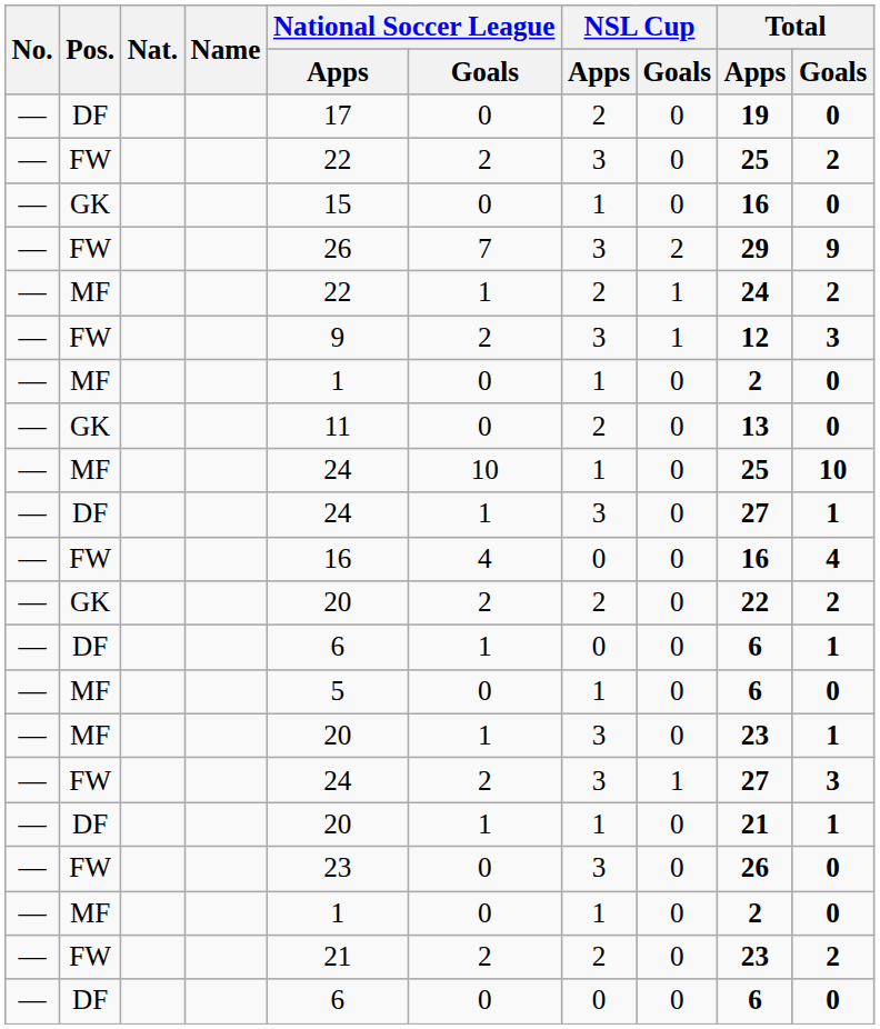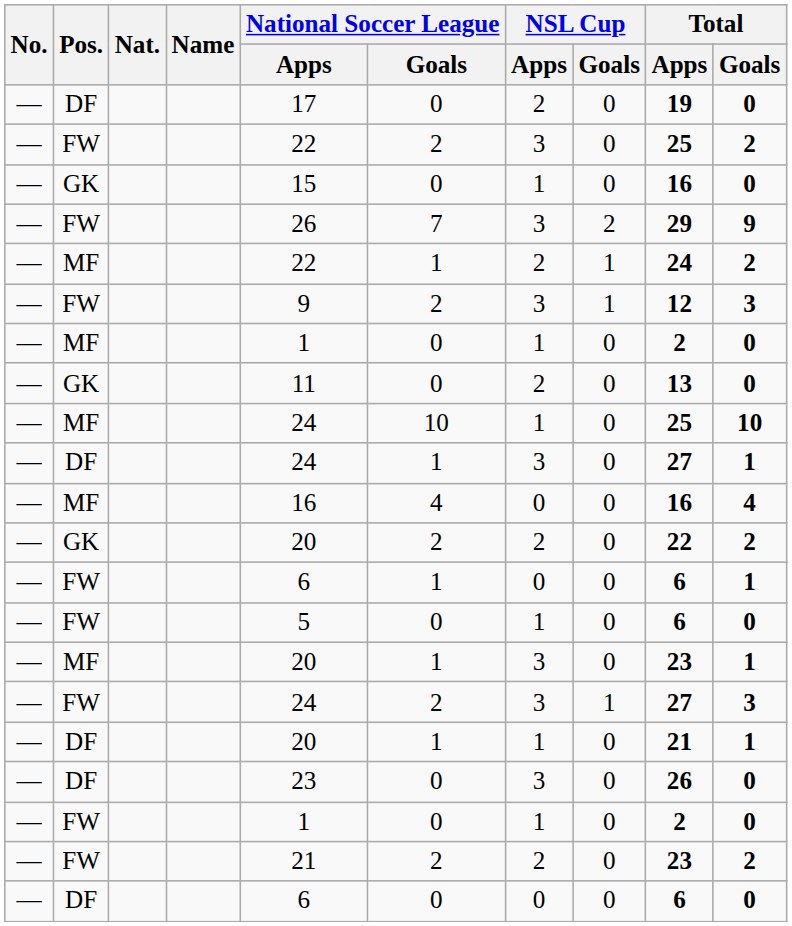row 13 | Pos.: FW -> MF
row 15 | Pos.: DF -> FW
row 16 | Pos.: MF -> FW
row 20 | Pos.: FW -> DF
row 21 | Pos.: MF -> FW
